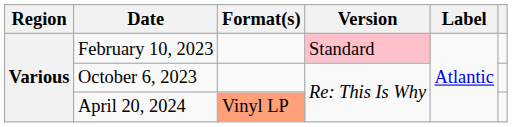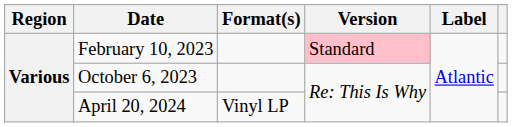April 20, 2024 | Format(s): lightsalmon background -> no background
